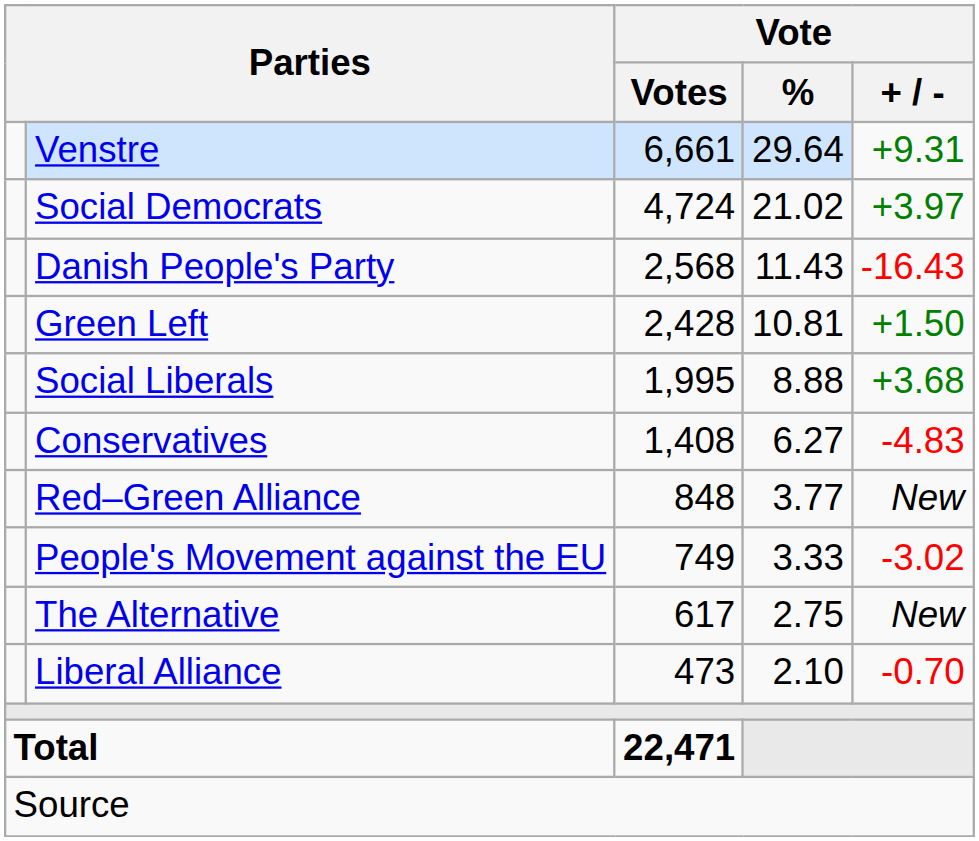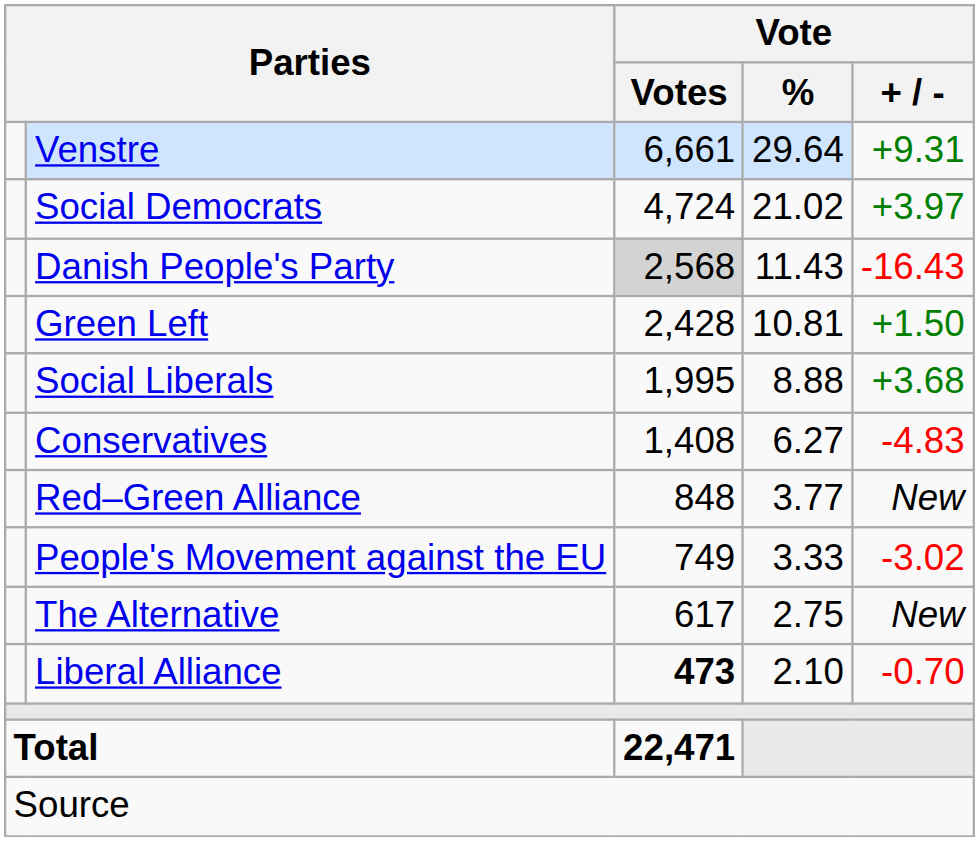Danish People's Party | Vote / Votes: no background -> lightgrey background
Liberal Alliance | Vote / Votes: normal -> bold
